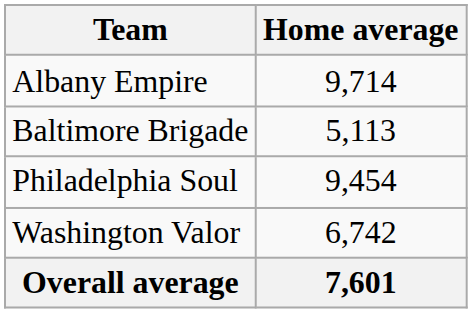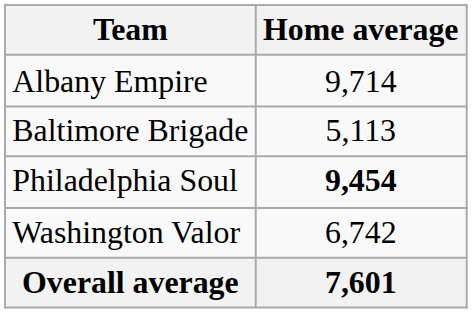Philadelphia Soul | Home average: normal -> bold
